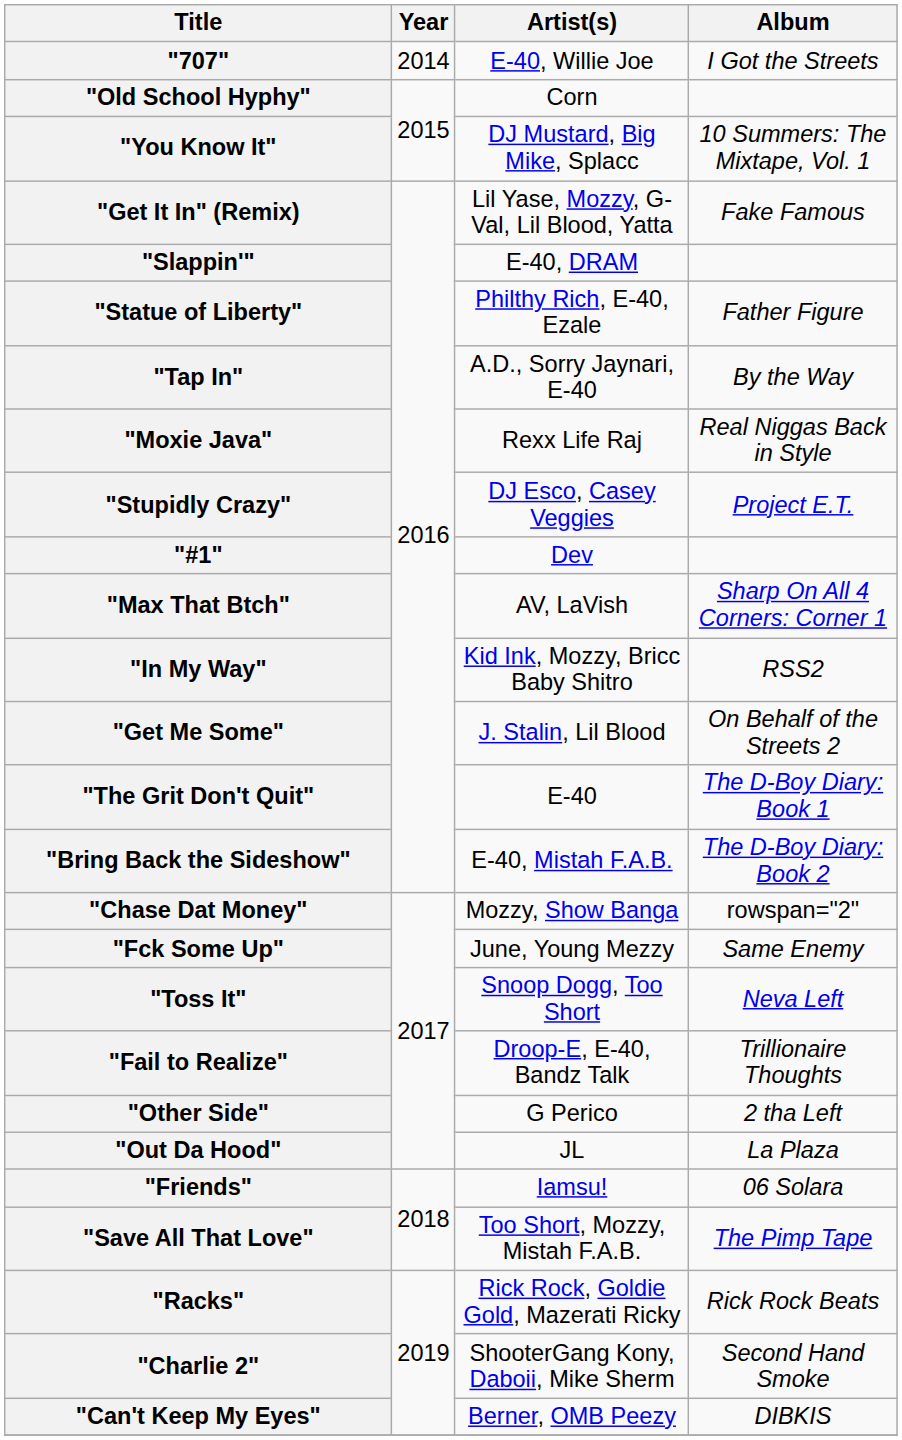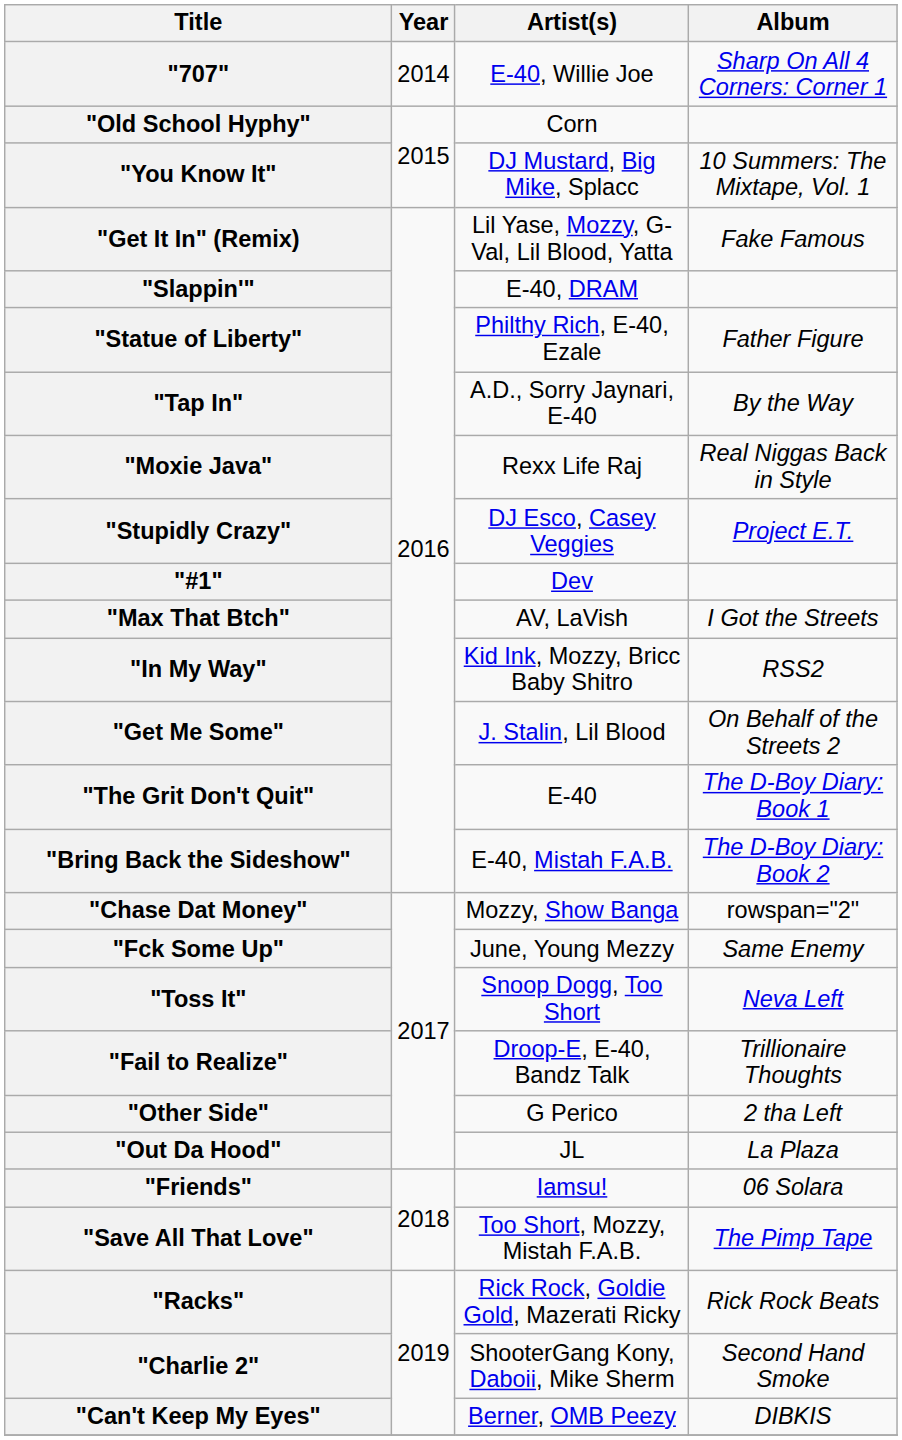"707" | Album: I Got the Streets -> Sharp On All 4 Corners: Corner 1
"Max That Btch" | Album: Sharp On All 4 Corners: Corner 1 -> I Got the Streets
